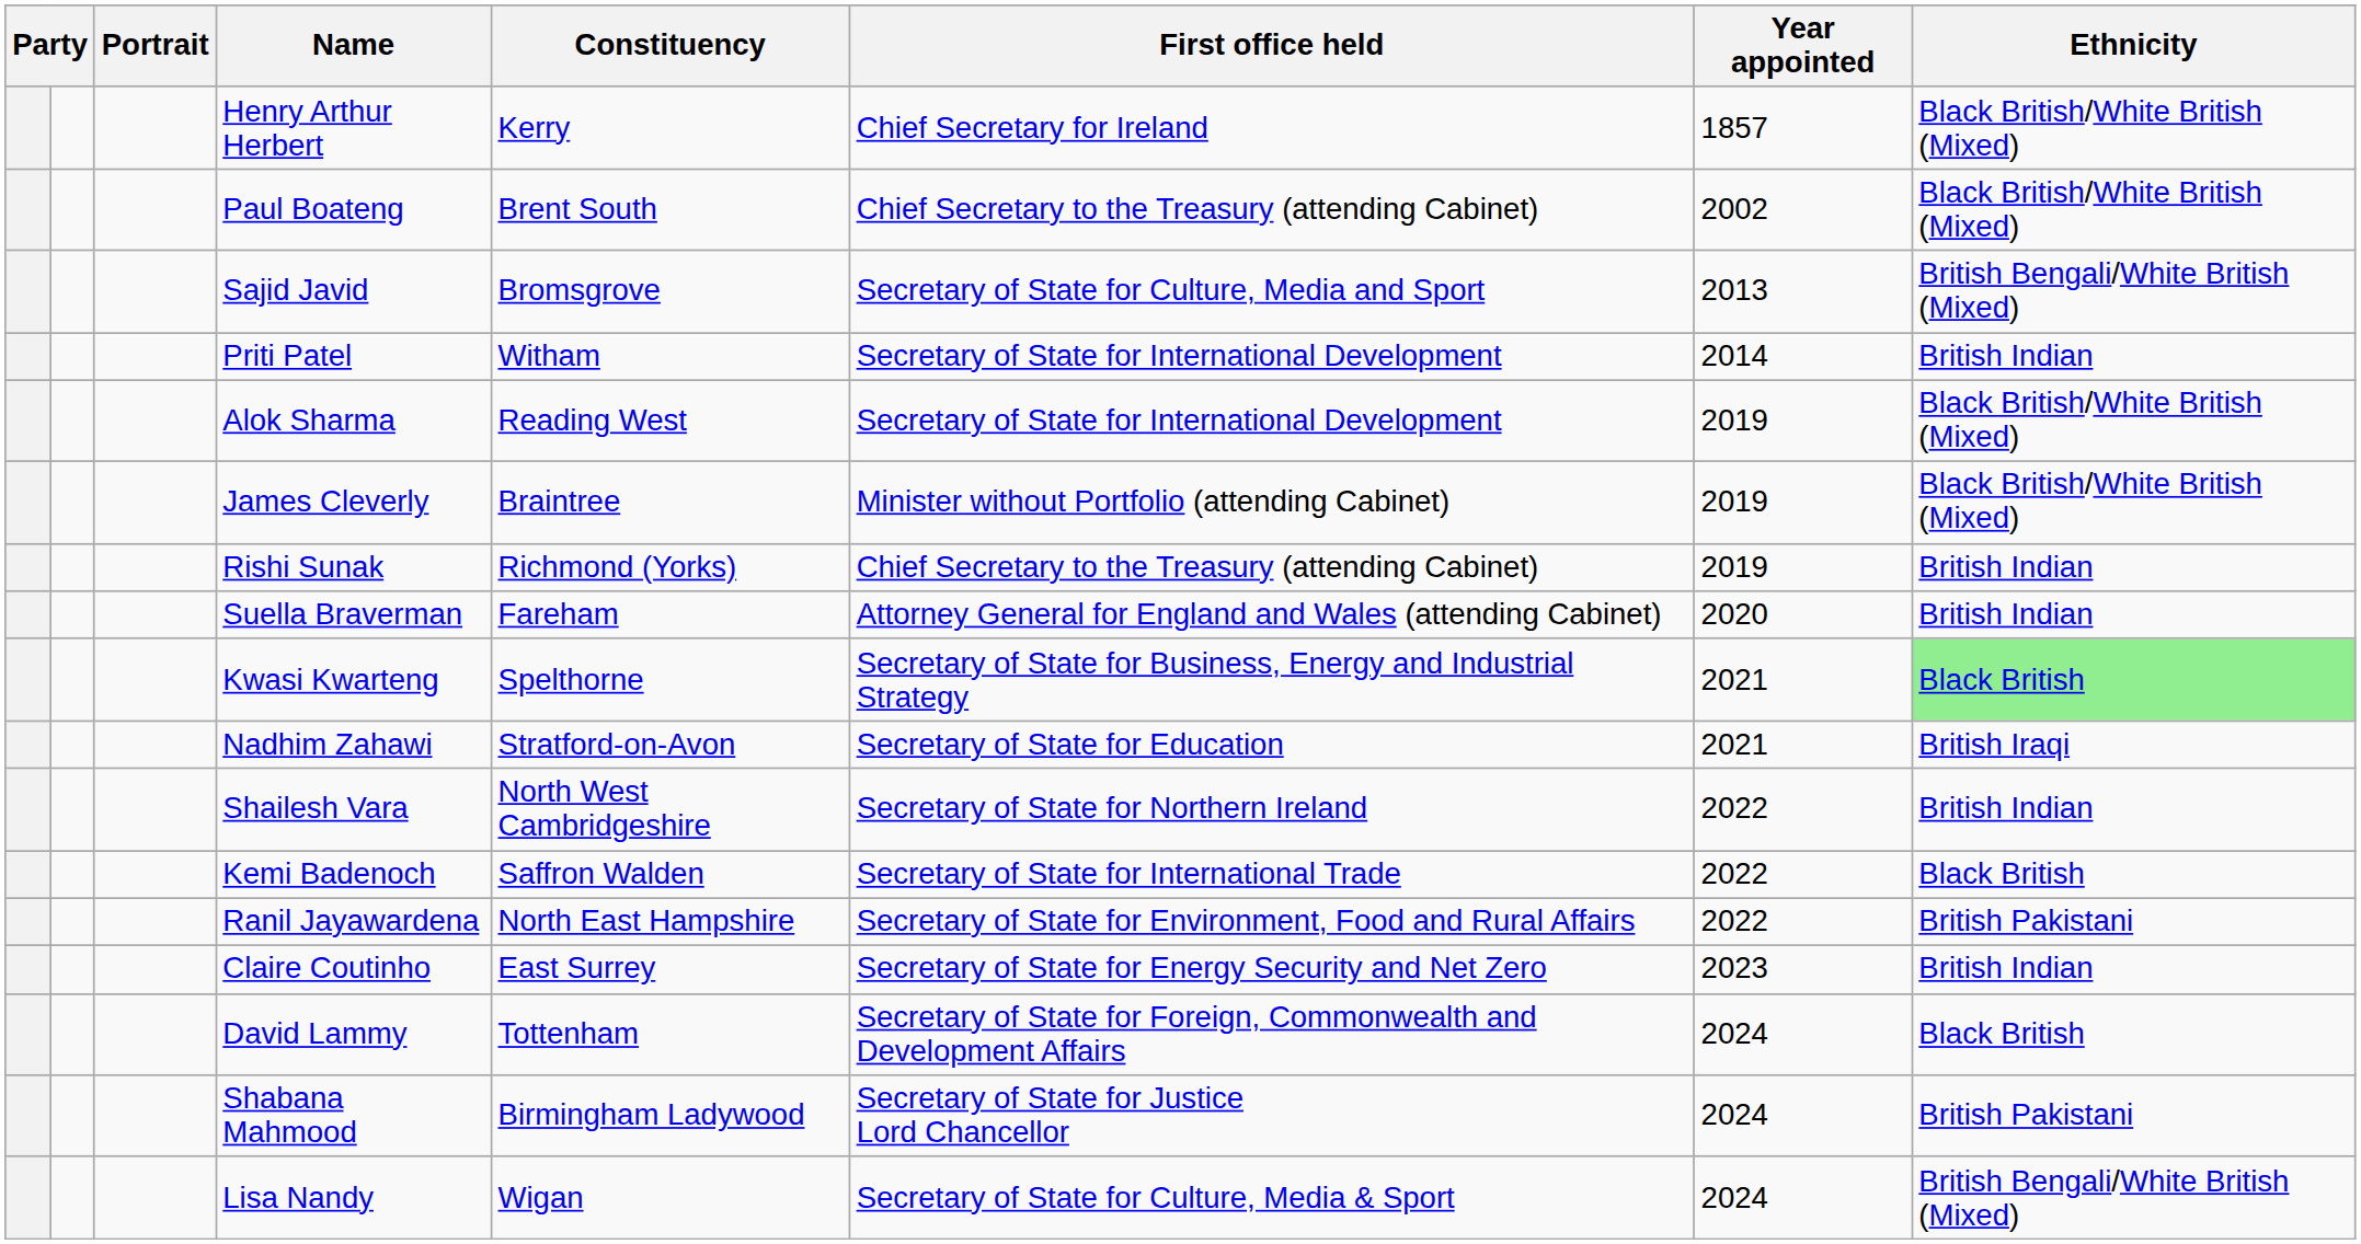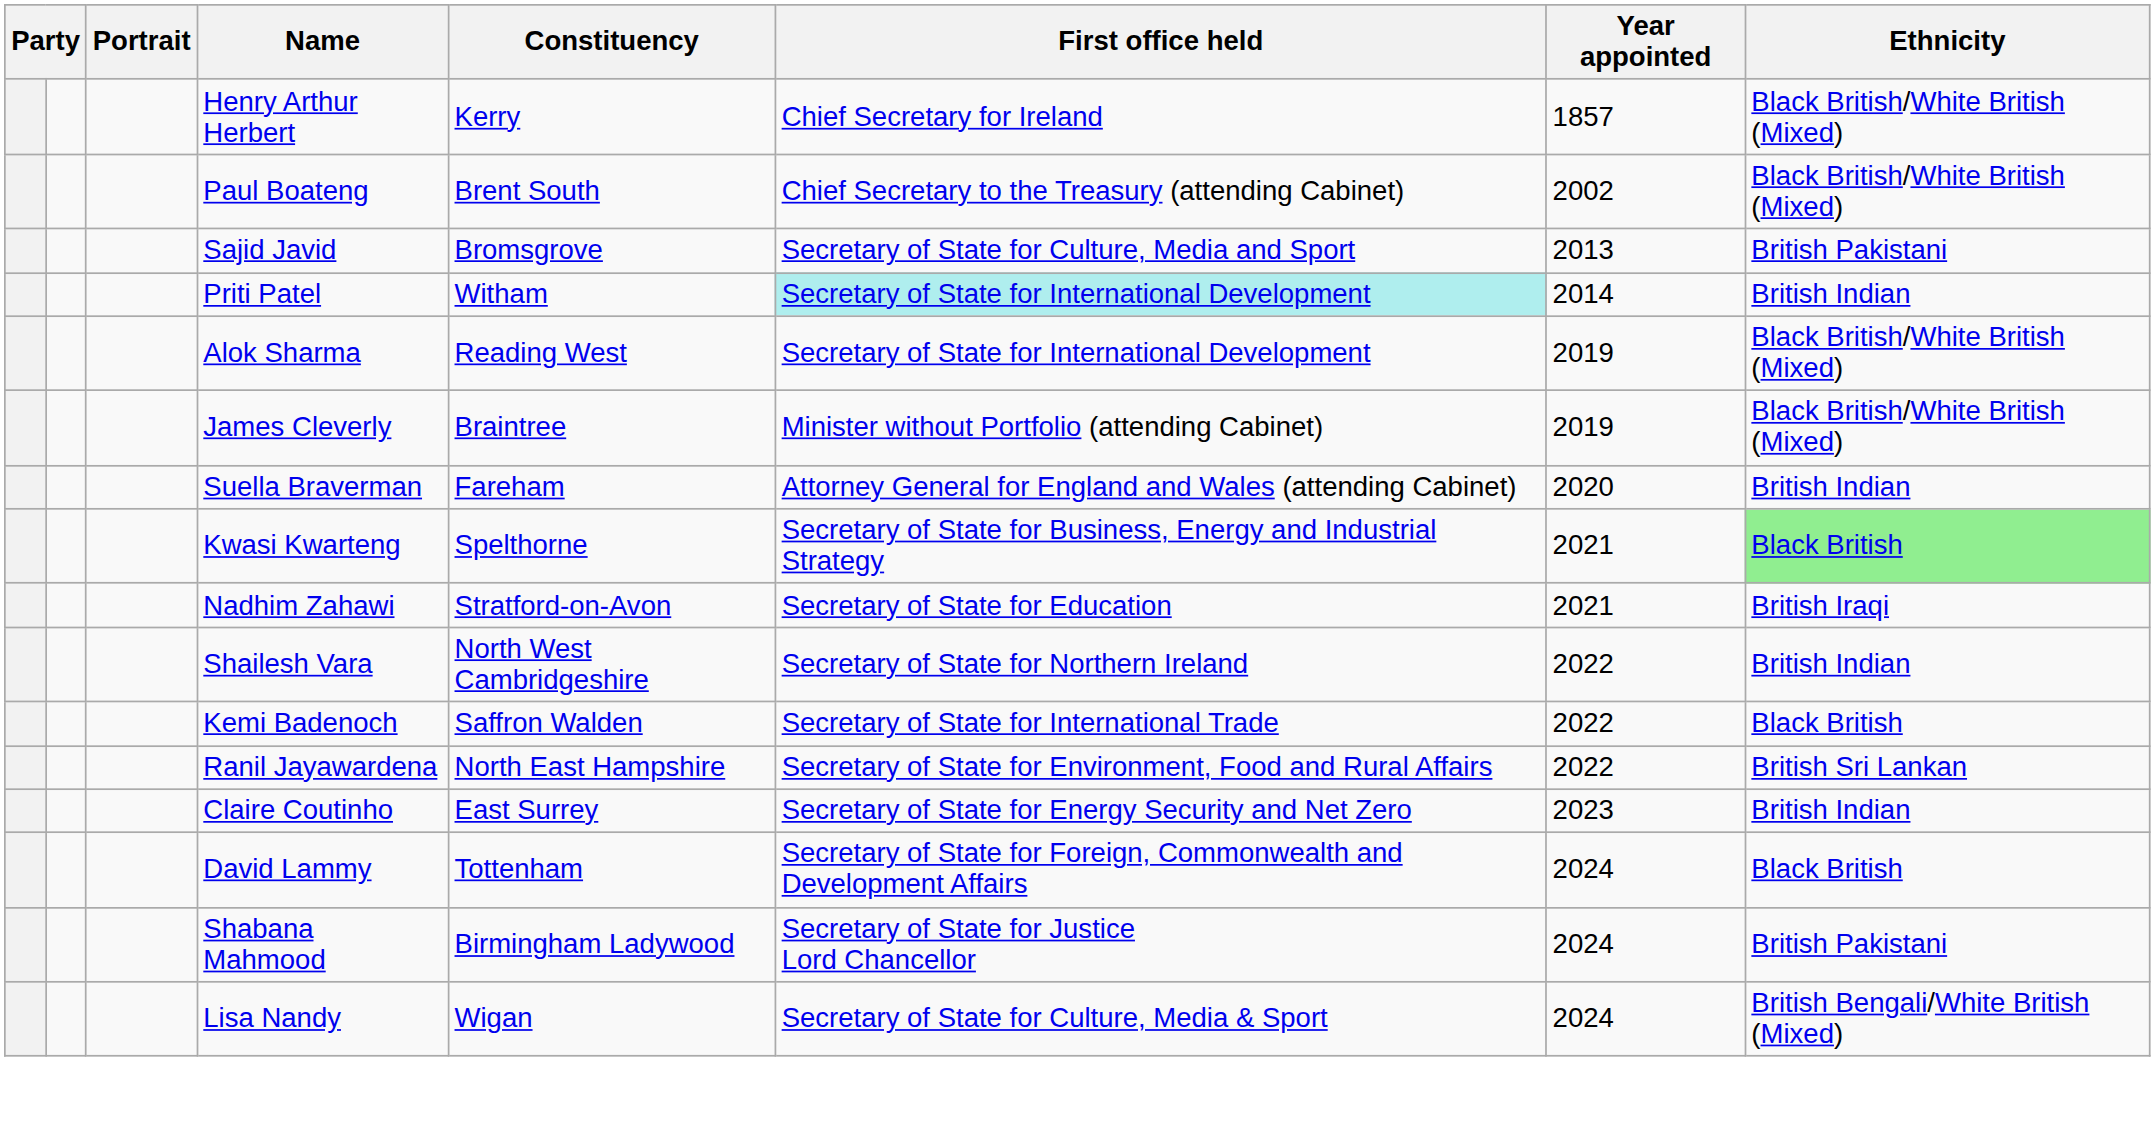Sajid Javid | Ethnicity: British Bengali/White British (Mixed) -> British Pakistani
Priti Patel | First office held: no background -> paleturquoise background
- row: Rishi Sunak | Richmond (Yorks) | Chief Secretary to the Treasury (attending Cabinet) | 2019 | British Indian
Ranil Jayawardena | Ethnicity: British Pakistani -> British Sri Lankan
